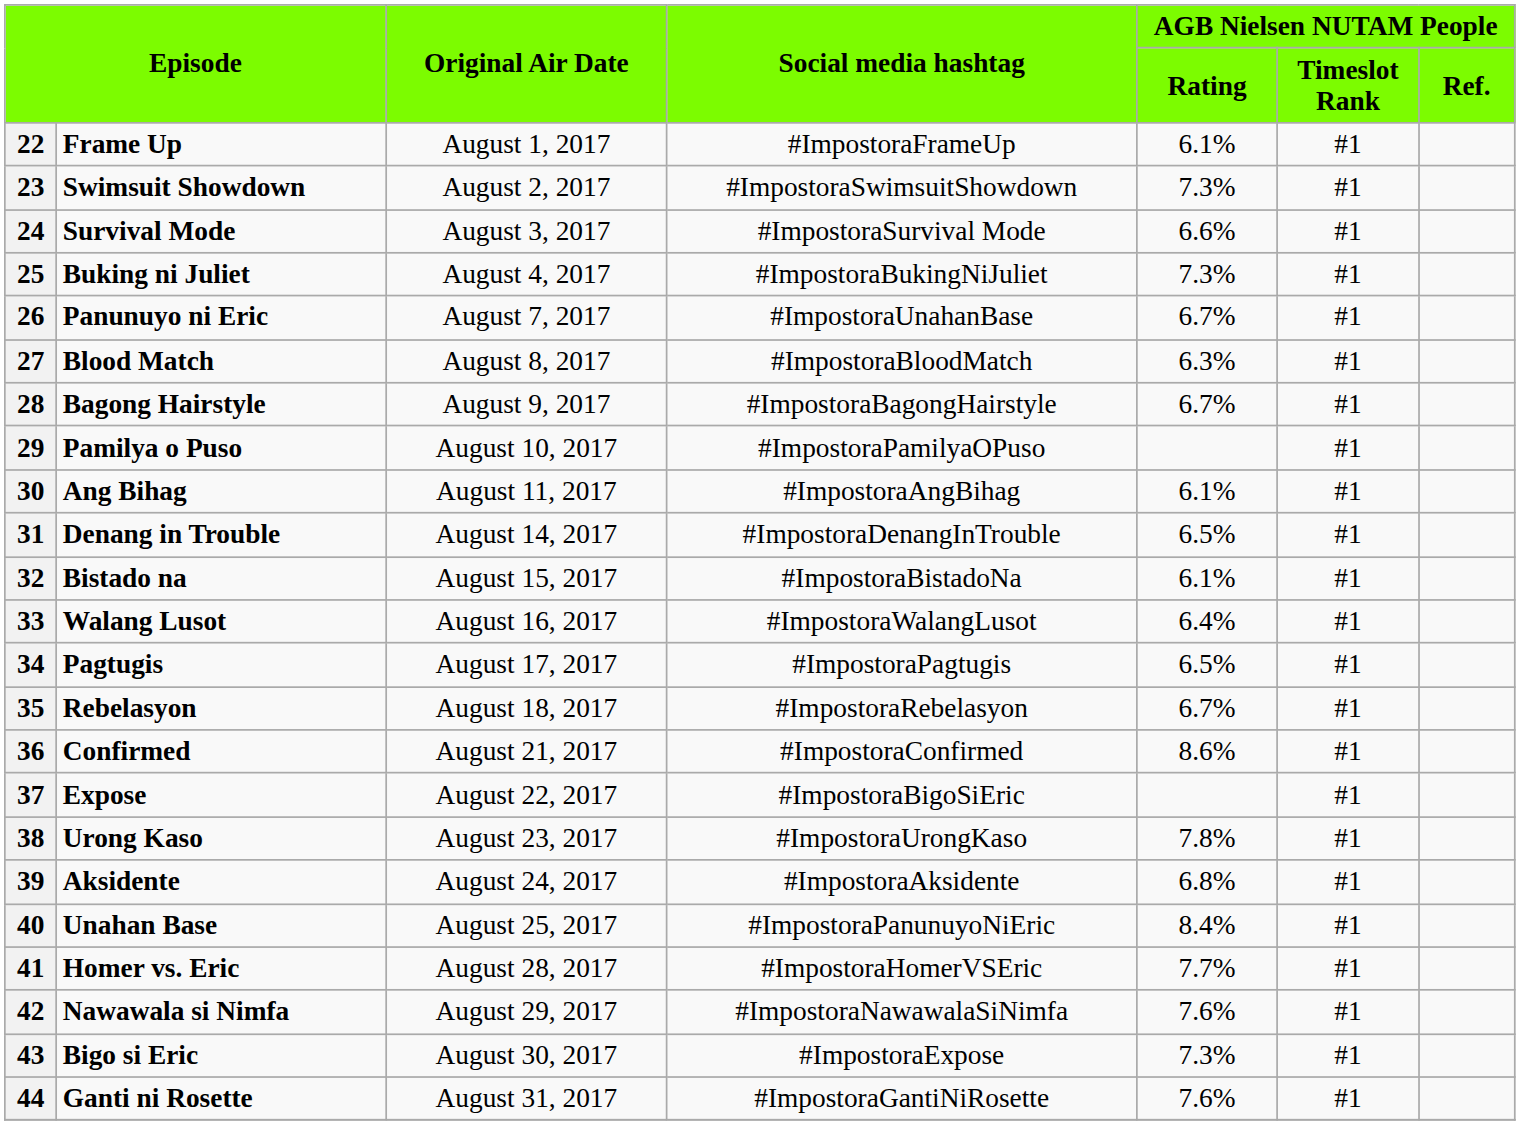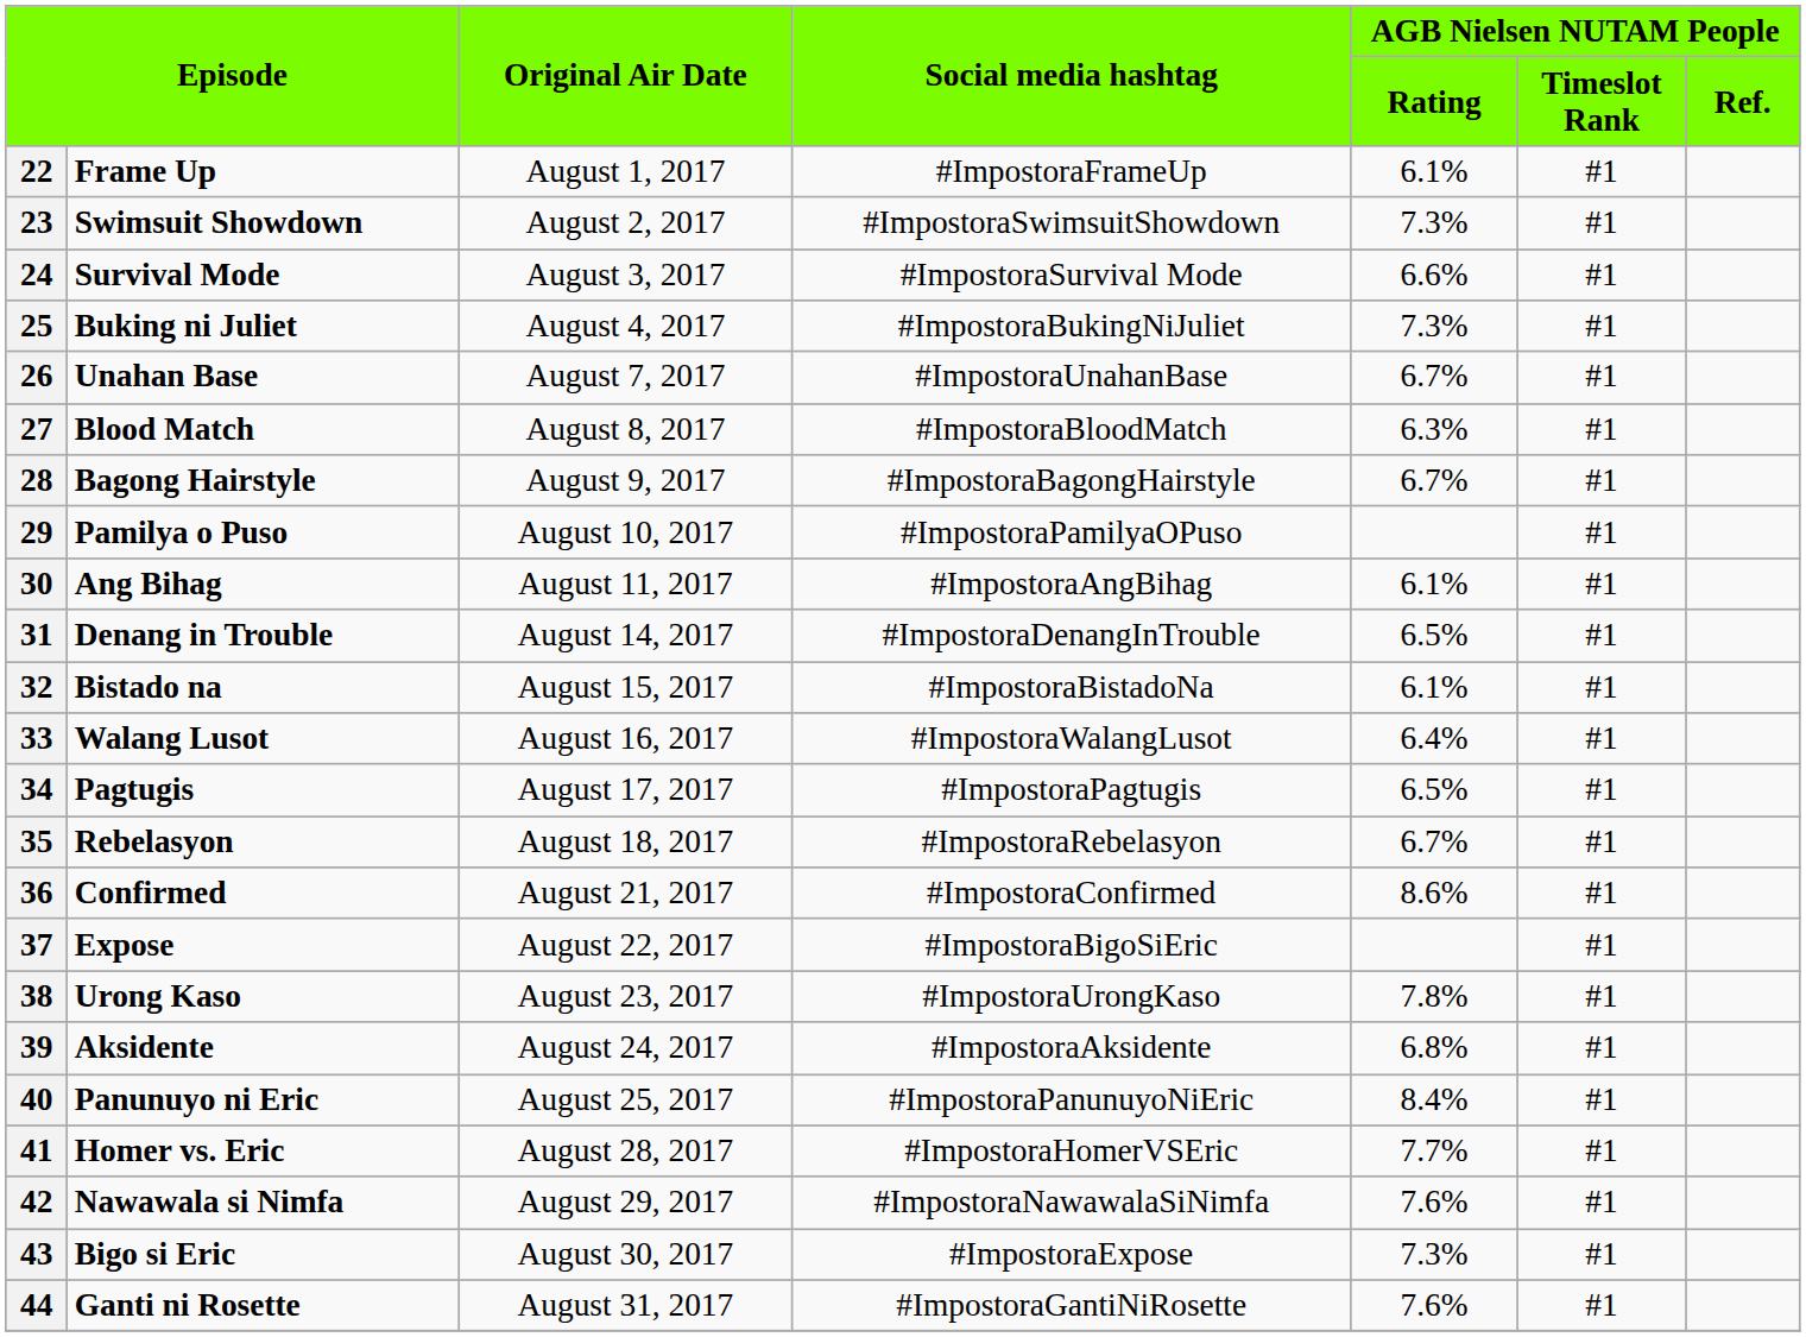26 | column 2: Panunuyo ni Eric -> Unahan Base
40 | column 2: Unahan Base -> Panunuyo ni Eric
